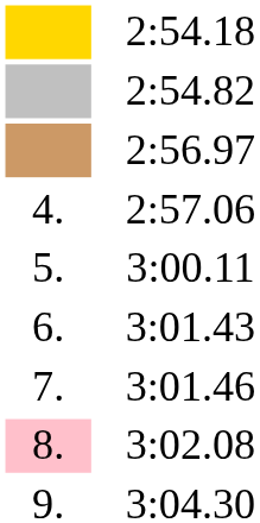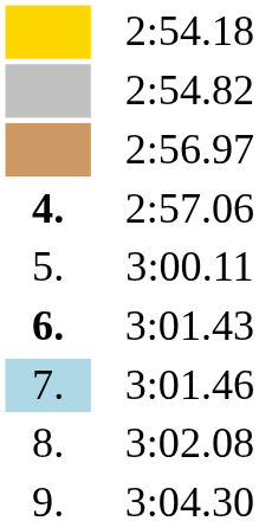2:57.06 | column 1: normal -> bold
3:01.43 | column 1: normal -> bold
3:01.46 | column 1: no background -> lightblue background
3:02.08 | column 1: pink background -> no background
